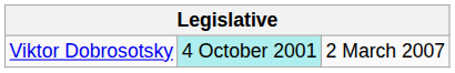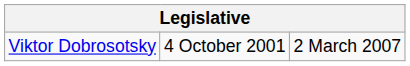Viktor Dobrosotsky | column 2: paleturquoise background -> no background
